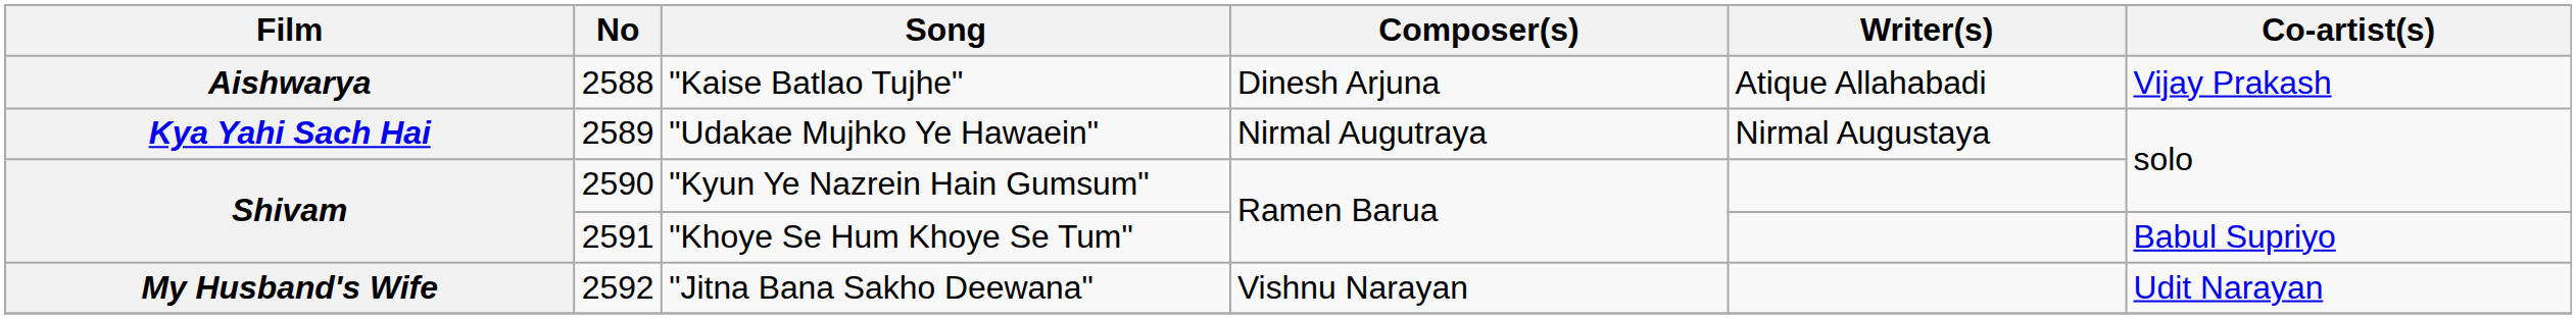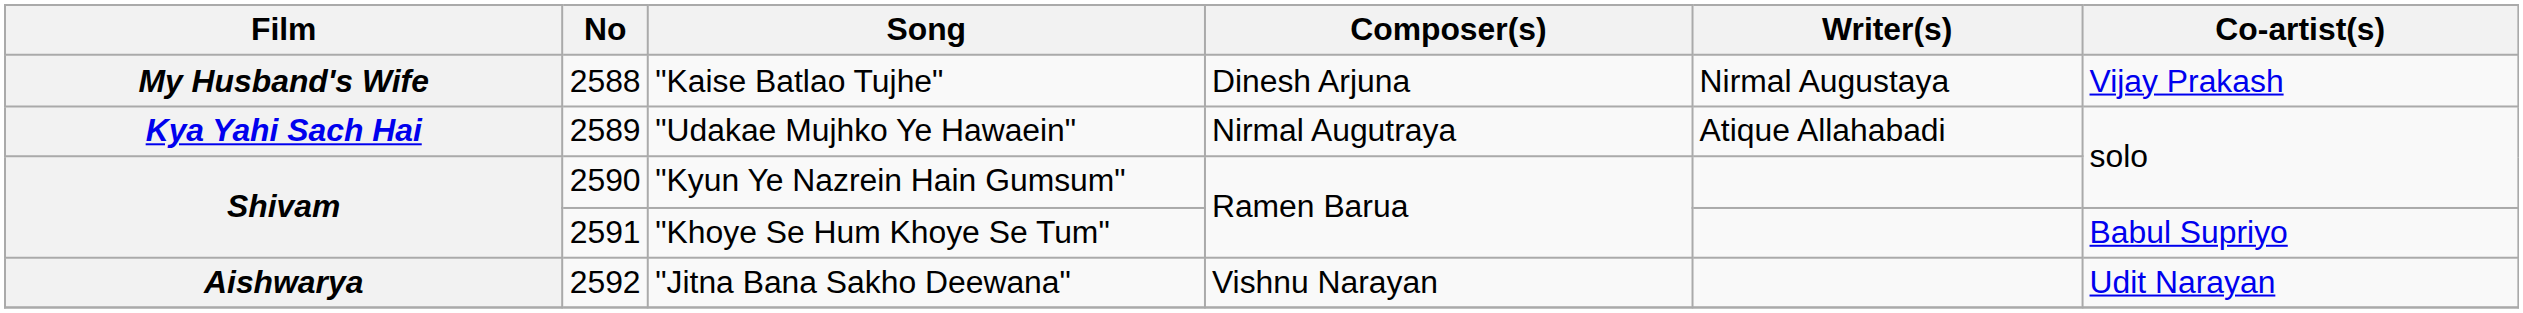"Kaise Batlao Tujhe" | Film: Aishwarya -> My Husband's Wife
"Kaise Batlao Tujhe" | Writer(s): Atique Allahabadi -> Nirmal Augustaya
"Udakae Mujhko Ye Hawaein" | Writer(s): Nirmal Augustaya -> Atique Allahabadi
"Jitna Bana Sakho Deewana" | Film: My Husband's Wife -> Aishwarya
